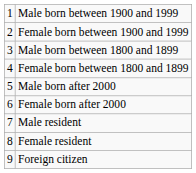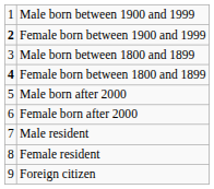Female born between 1900 and 1999 | column 1: normal -> bold
Female born between 1800 and 1899 | column 1: normal -> bold
